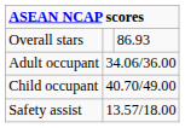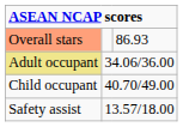Overall stars | column 1: no background -> lightsalmon background
Adult occupant | column 1: no background -> khaki background
